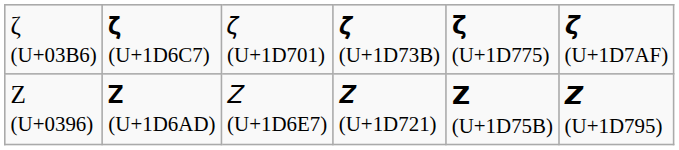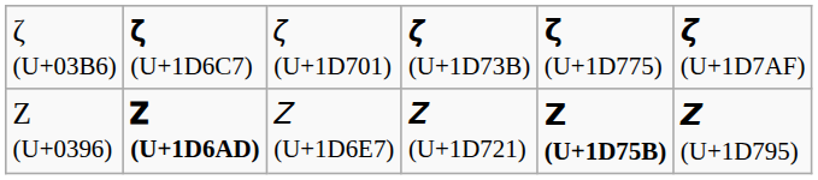Ζ (U+0396) | column 2: normal -> bold
Ζ (U+0396) | column 5: normal -> bold
